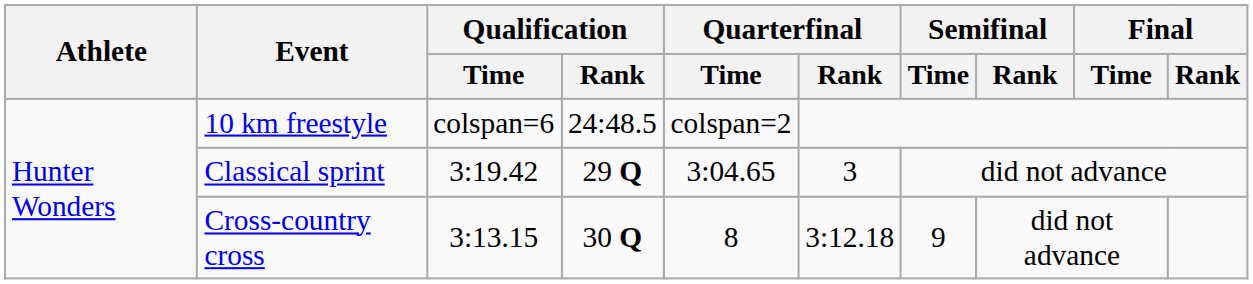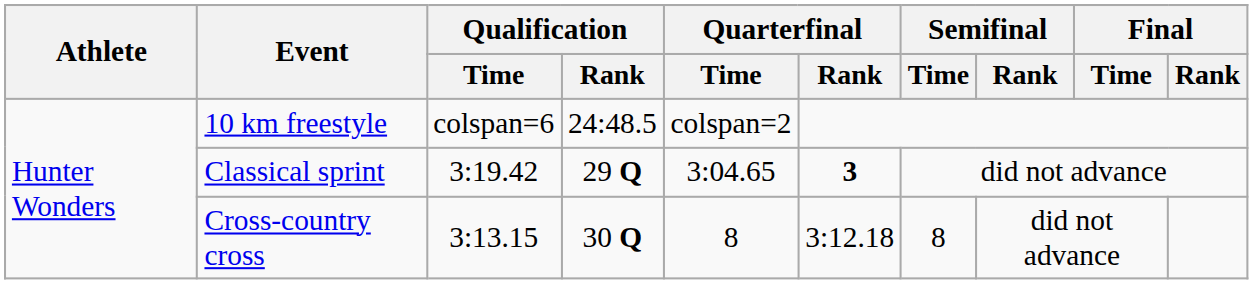Classical sprint | Quarterfinal / Rank: normal -> bold
Cross-country cross | Semifinal / Time: 9 -> 8
